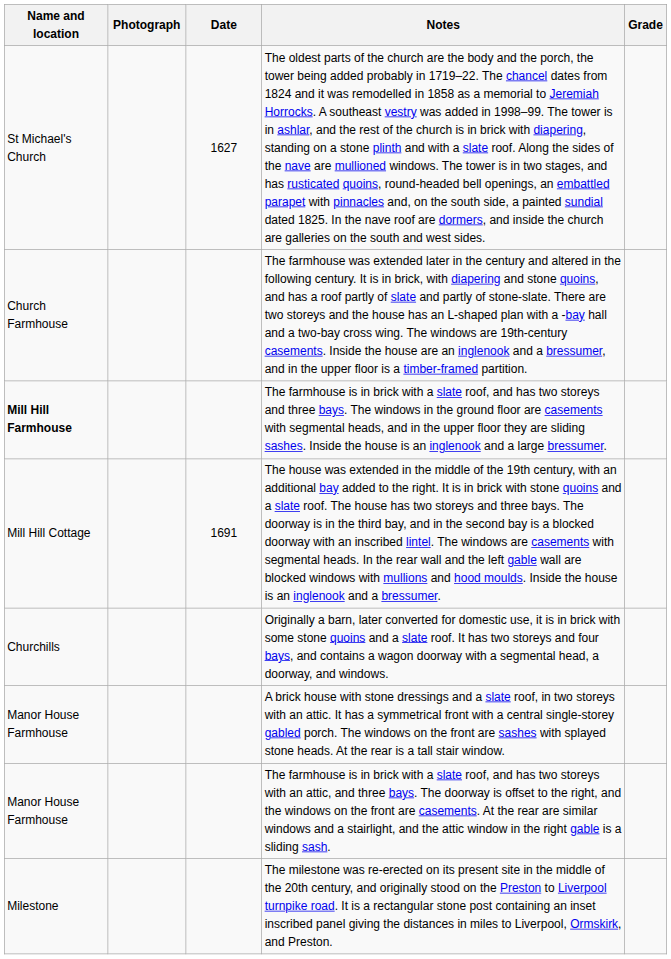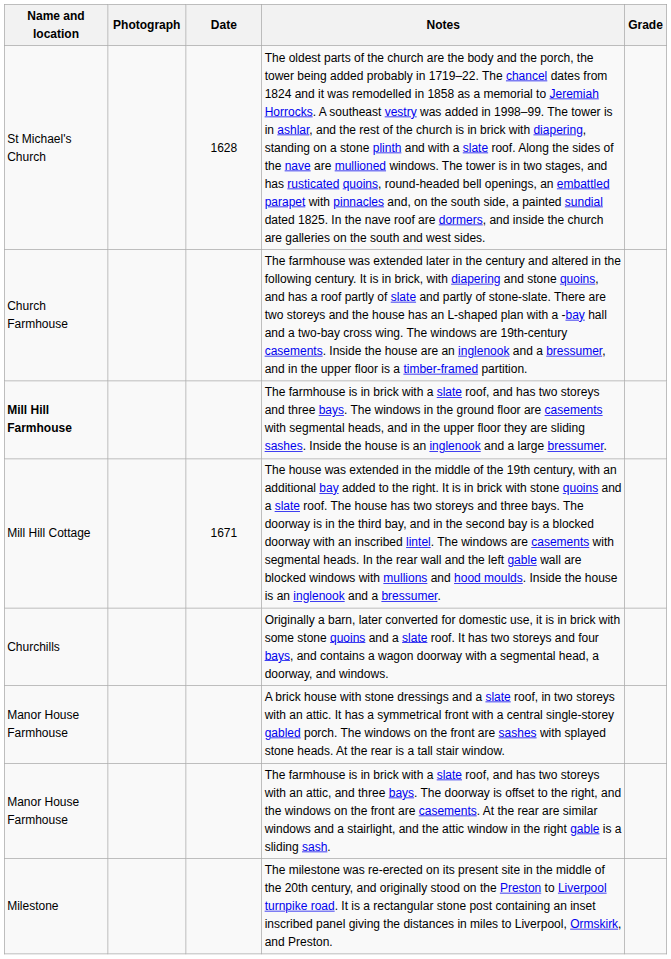row 2 | Date: 1627 -> 1628
row 5 | Date: 1691 -> 1671
